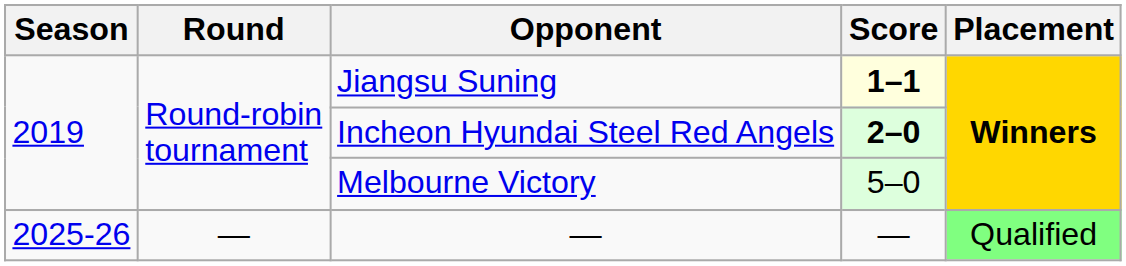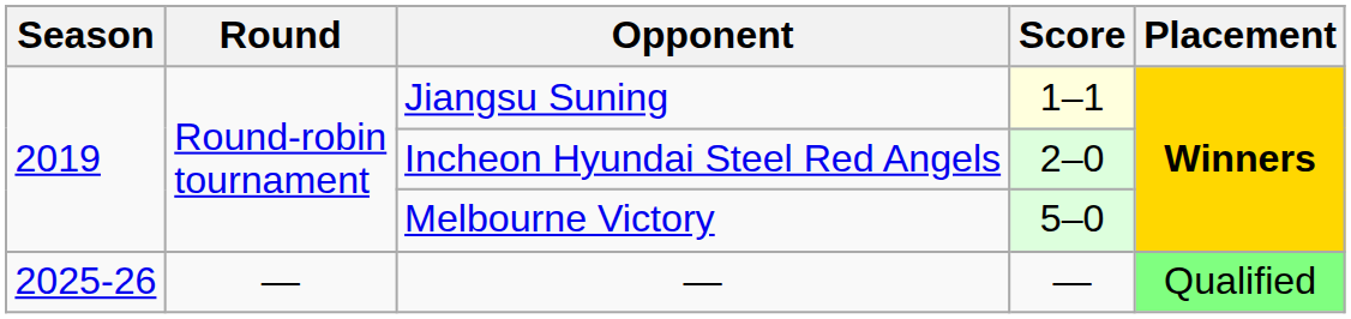Jiangsu Suning | Score: bold -> normal
Incheon Hyundai Steel Red Angels | Score: bold -> normal
